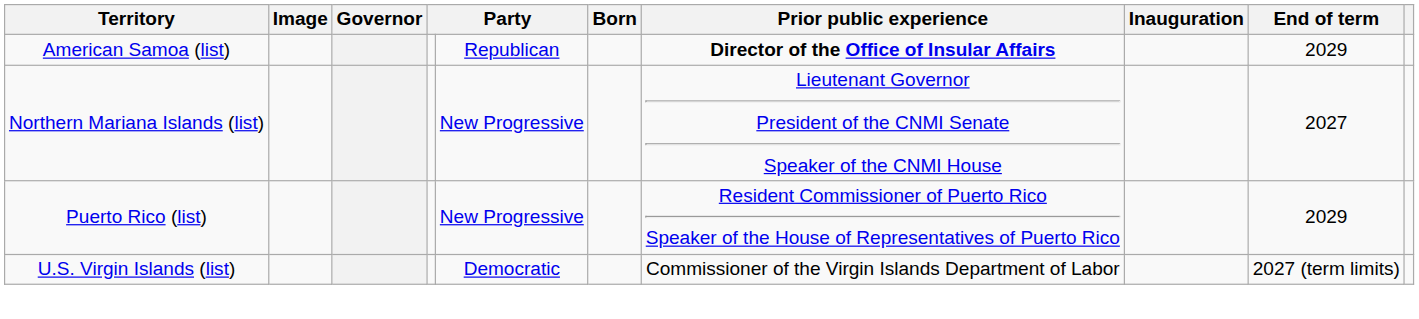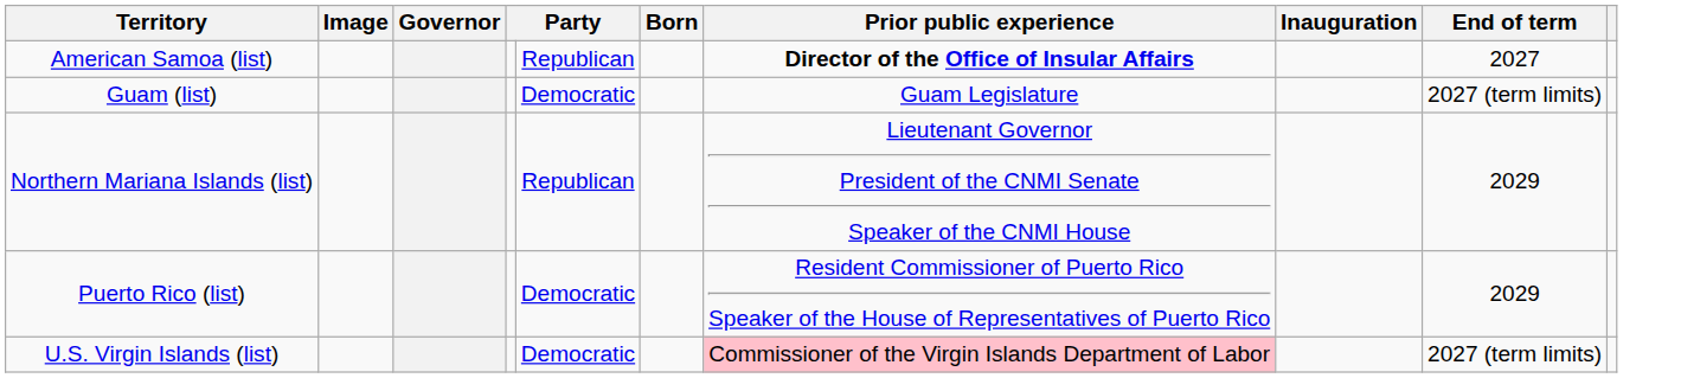American Samoa (list) | End of term: 2029 -> 2027
+ row: Guam (list) | Democratic | Guam Legislature | 2027 (term limits)
Northern Mariana Islands (list) | column 5: New Progressive -> Republican
Northern Mariana Islands (list) | End of term: 2027 -> 2029
Puerto Rico (list) | column 5: New Progressive -> Democratic
U.S. Virgin Islands (list) | Prior public experience: no background -> pink background
